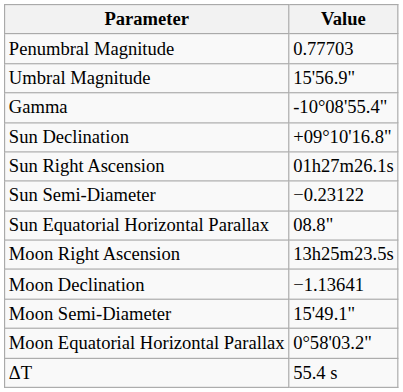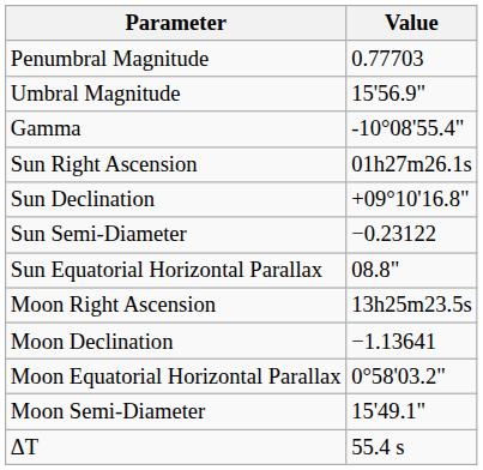rows swapped: Sun Right Ascension <-> Sun Declination
rows swapped: Moon Semi-Diameter <-> Moon Equatorial Horizontal Parallax
